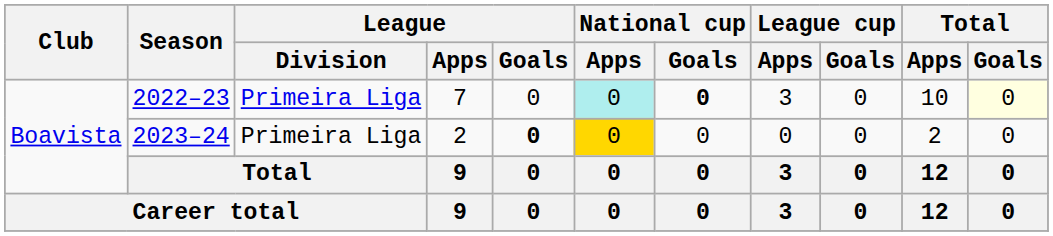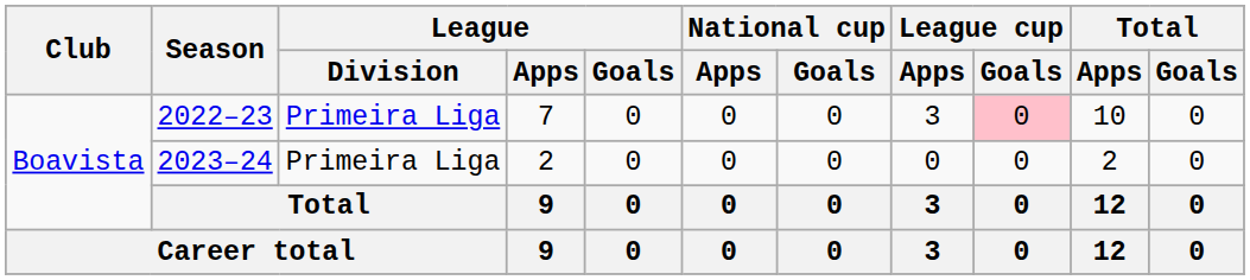2022–23 | National cup / Apps: paleturquoise background -> no background
2022–23 | National cup / Goals: bold -> normal
2022–23 | League cup / Goals: no background -> pink background
2022–23 | Total / Goals: lightyellow background -> no background
2023–24 | League / Goals: bold -> normal
2023–24 | National cup / Apps: gold background -> no background
